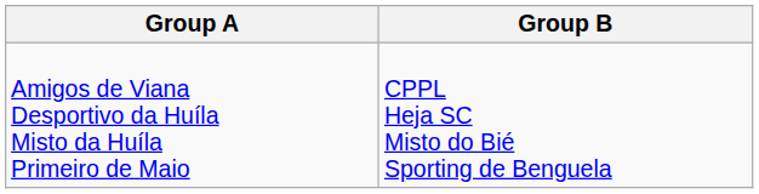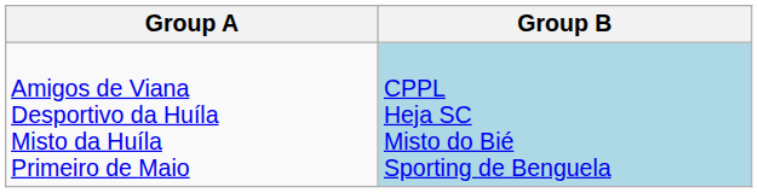row 2 | Group B: no background -> lightblue background
